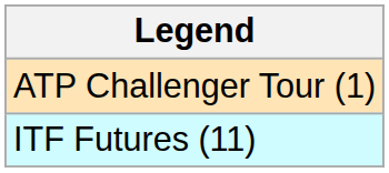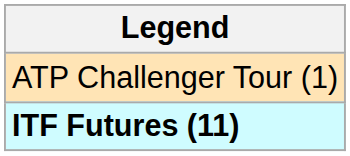row 3 | column 1: normal -> bold
